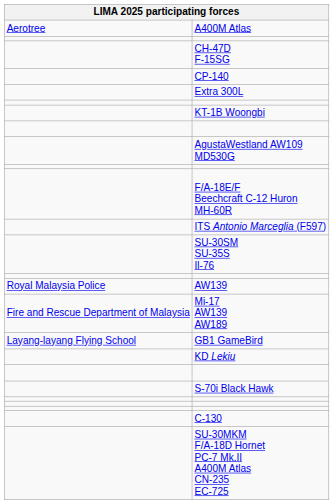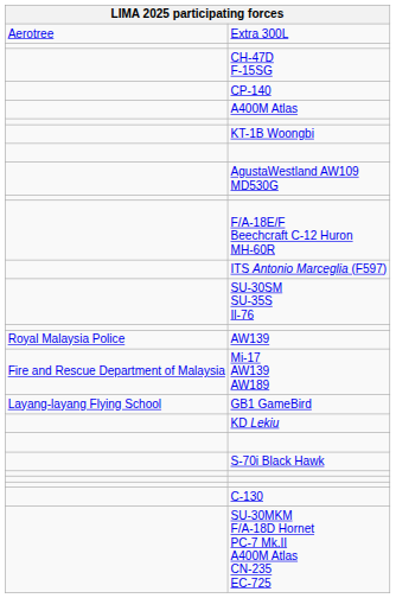row 2 | column 2: A400M Atlas -> Extra 300L
row 6 | column 2: Extra 300L -> A400M Atlas
